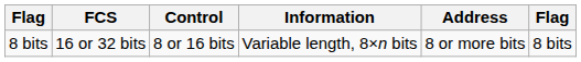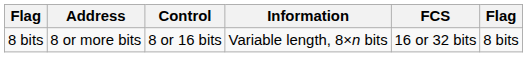columns swapped: Address <-> FCS
